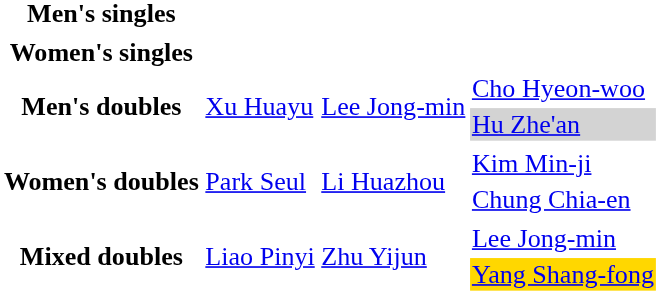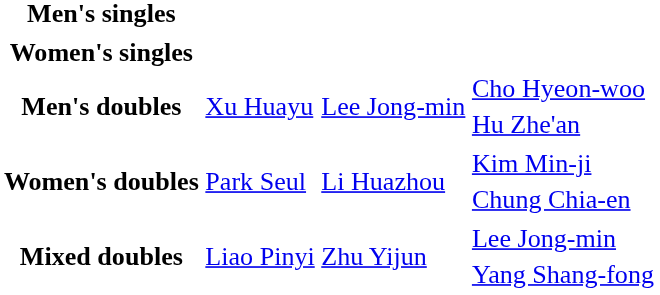Hu Zhe'an | column 4: lightgrey background -> no background
Yang Shang-fong | column 4: gold background -> no background
